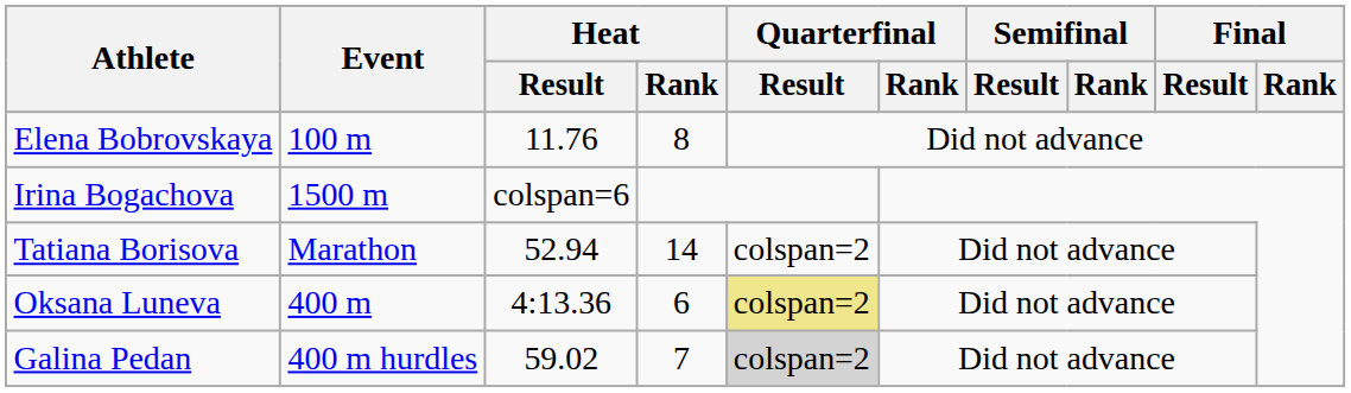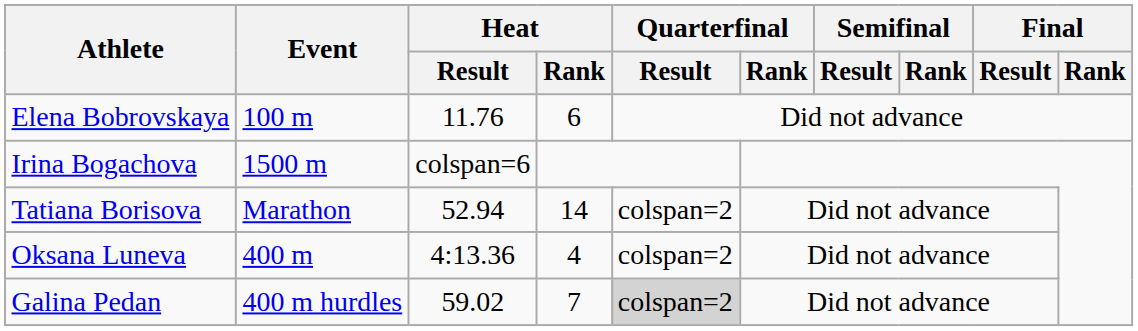Elena Bobrovskaya | Heat / Rank: 8 -> 6
Oksana Luneva | Heat / Rank: 6 -> 4
Oksana Luneva | Quarterfinal / Result: khaki background -> no background
